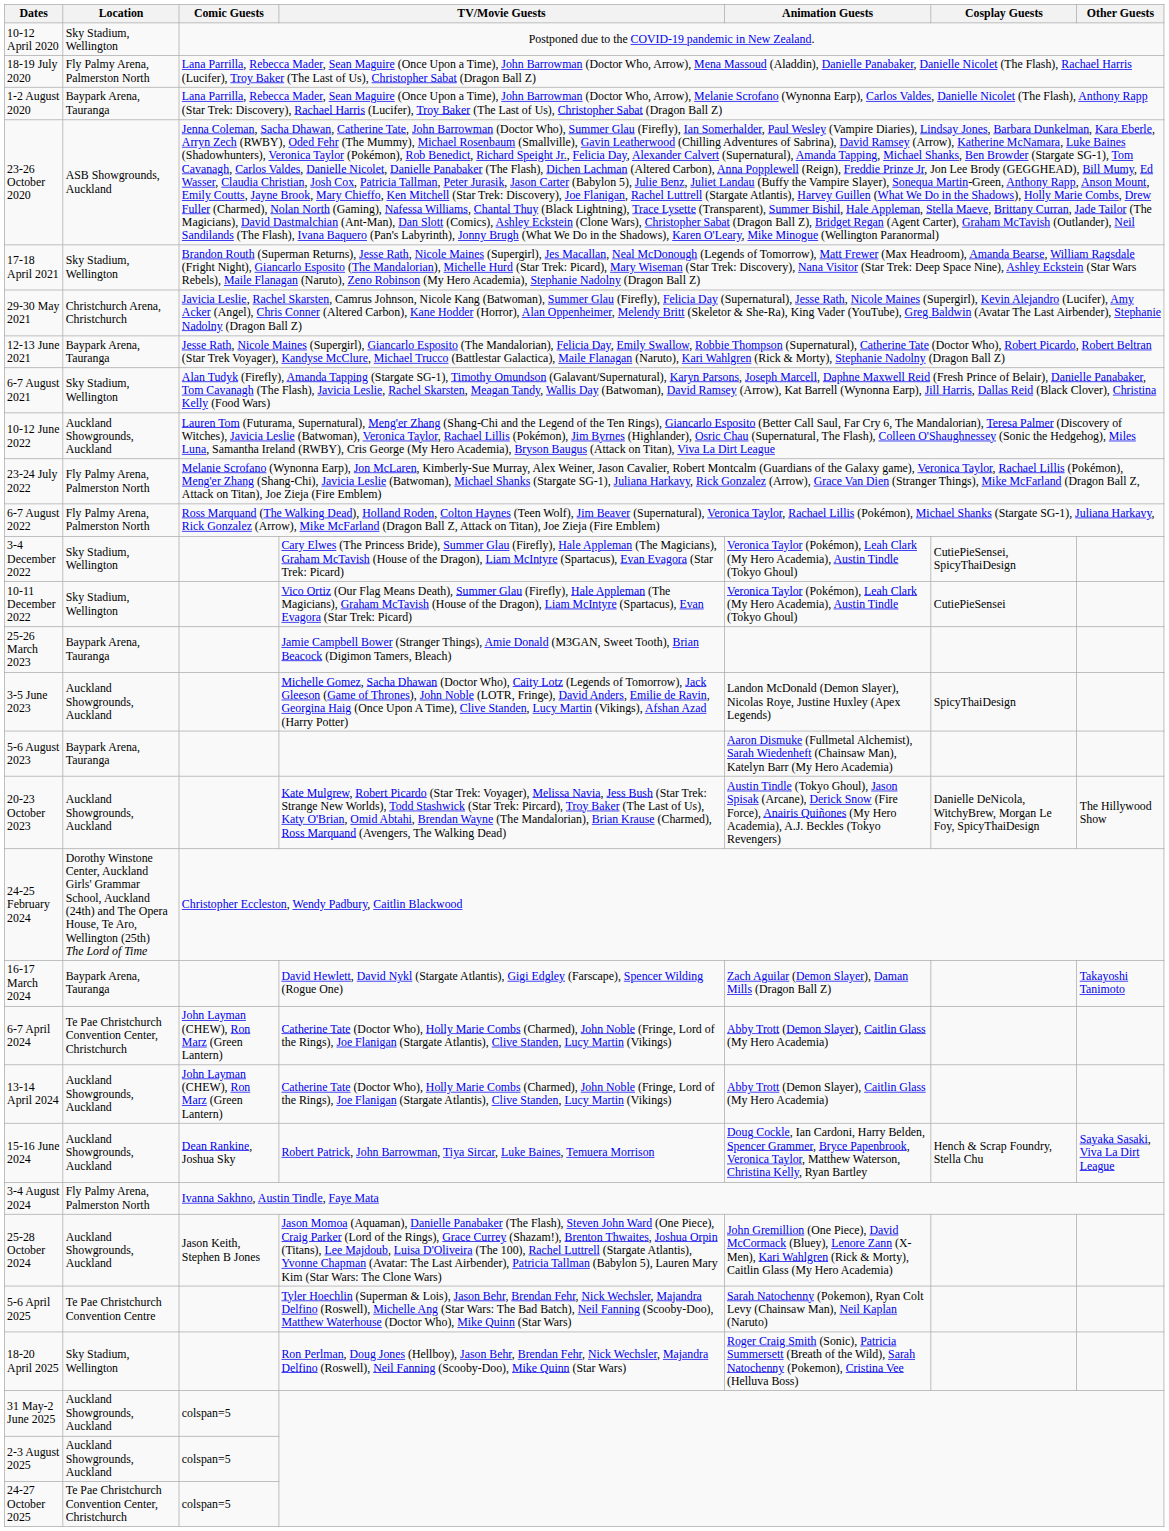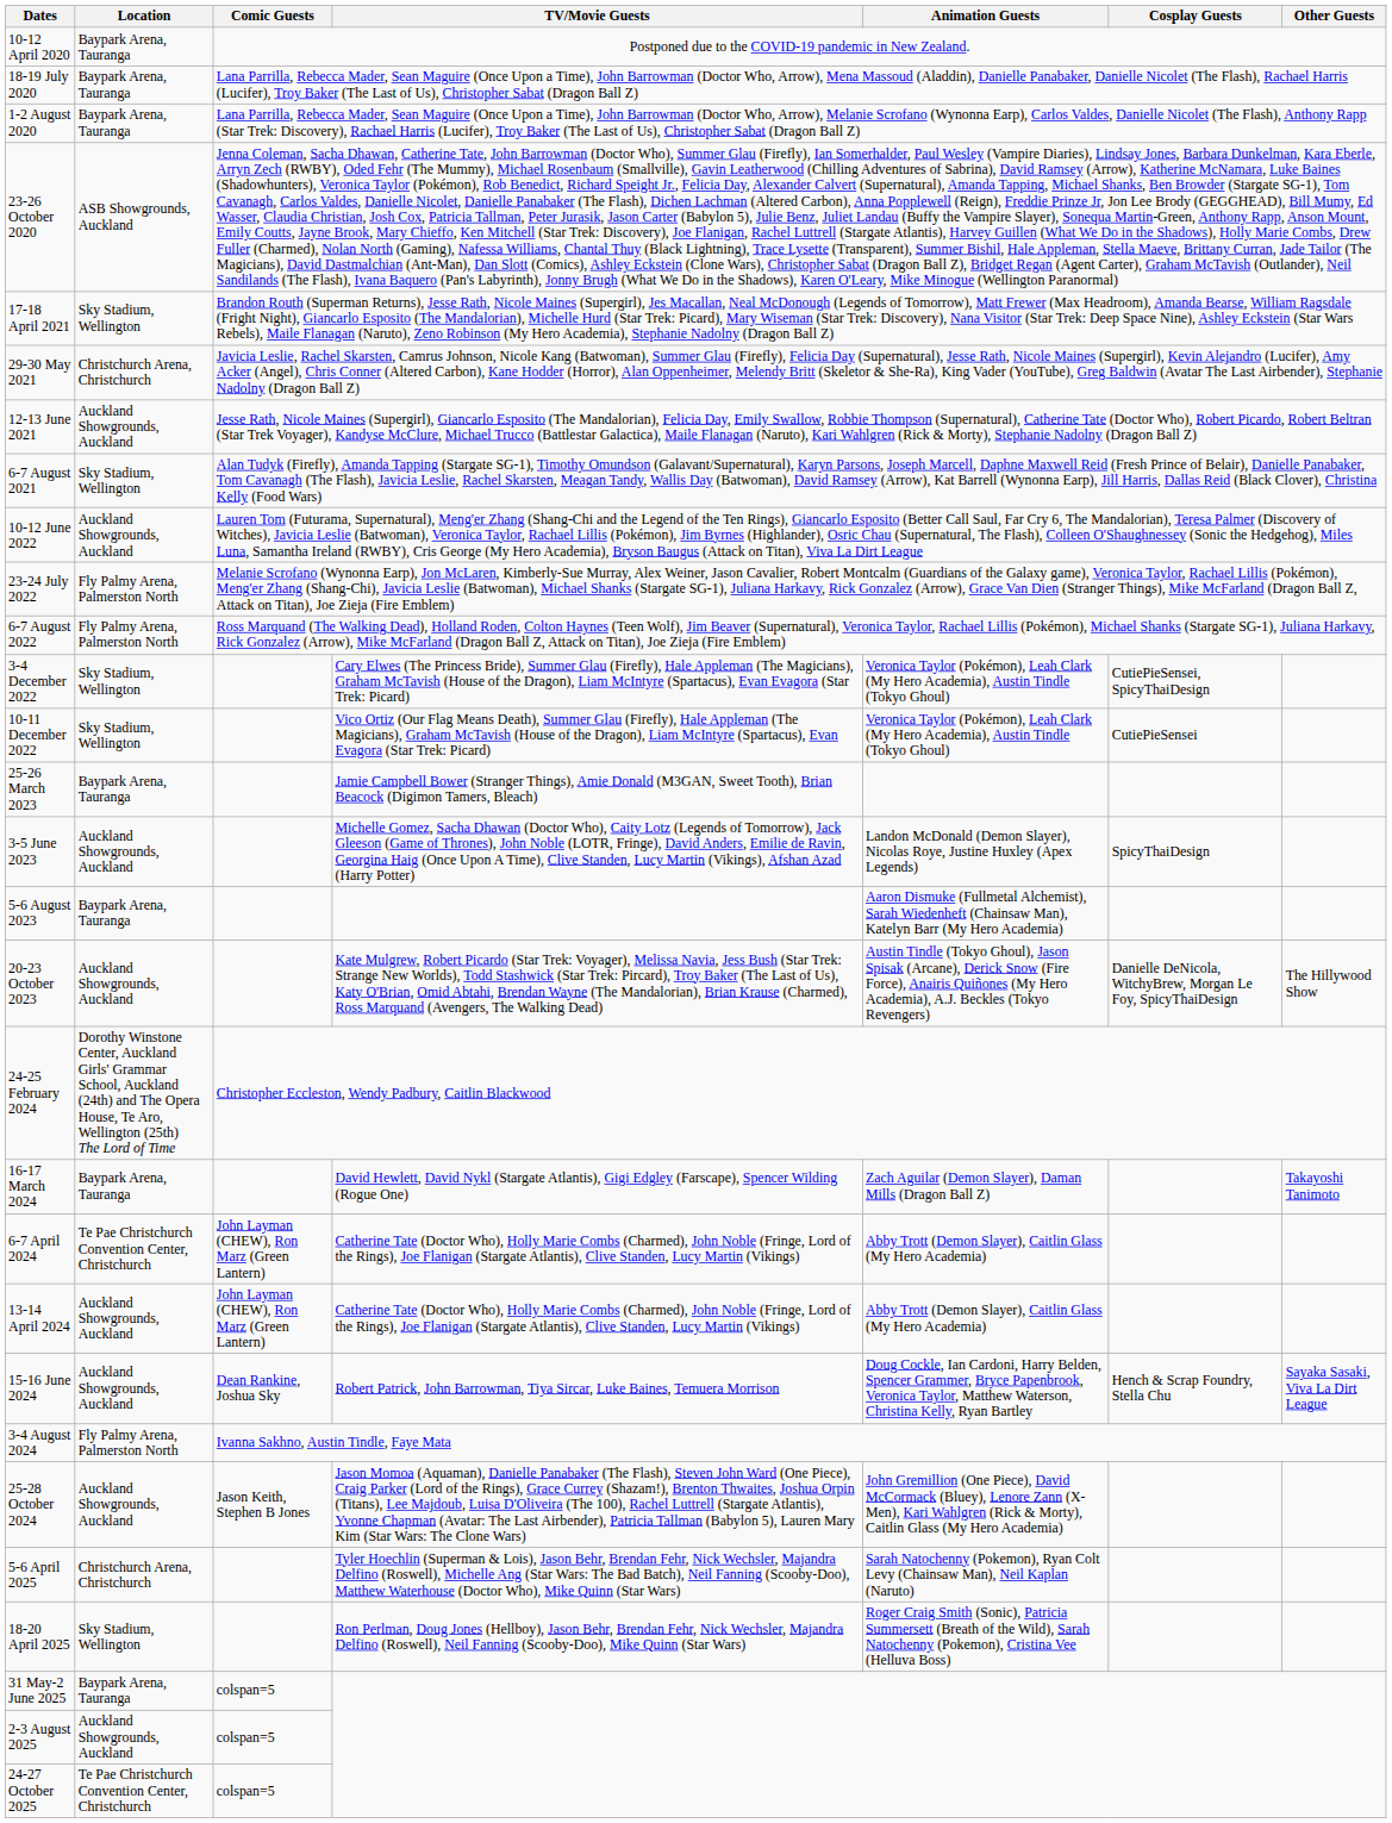10-12 April 2020 | Location: Sky Stadium, Wellington -> Baypark Arena, Tauranga
18-19 July 2020 | Location: Fly Palmy Arena, Palmerston North -> Baypark Arena, Tauranga
12-13 June 2021 | Location: Baypark Arena, Tauranga -> Auckland Showgrounds, Auckland
5-6 April 2025 | Location: Te Pae Christchurch Convention Centre -> Christchurch Arena, Christchurch
31 May-2 June 2025 | Location: Auckland Showgrounds, Auckland -> Baypark Arena, Tauranga
